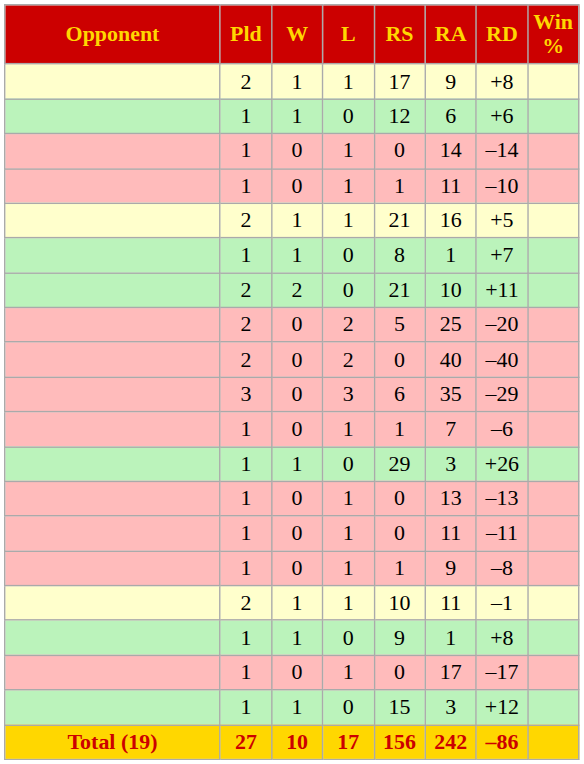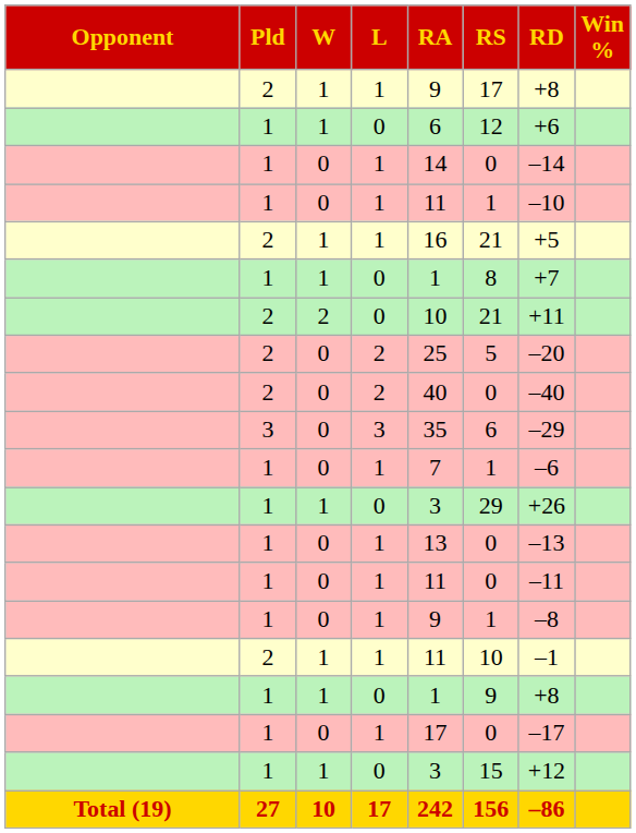columns swapped: RS <-> RA
